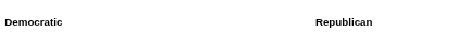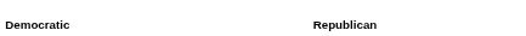columns swapped: 2 <-> 191
